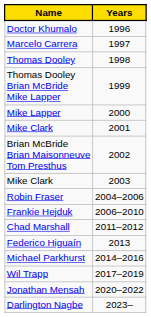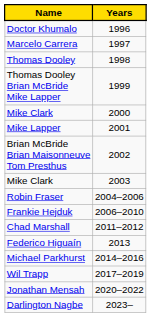row 6 | Name: Mike Lapper -> Mike Clark
row 7 | Name: Mike Clark -> Mike Lapper
